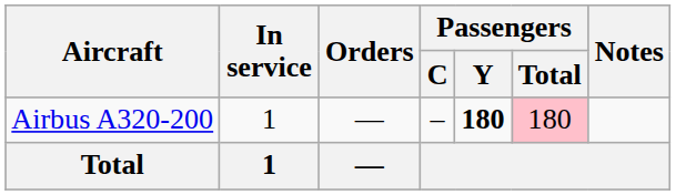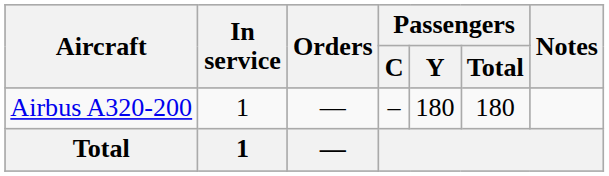Airbus A320-200 | Passengers / Y: bold -> normal
Airbus A320-200 | Passengers / Total: pink background -> no background
